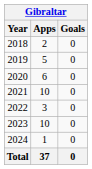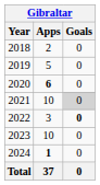2020 | Apps: normal -> bold
2021 | Goals: no background -> lightgrey background
2022 | Goals: normal -> bold
2024 | Apps: normal -> bold
